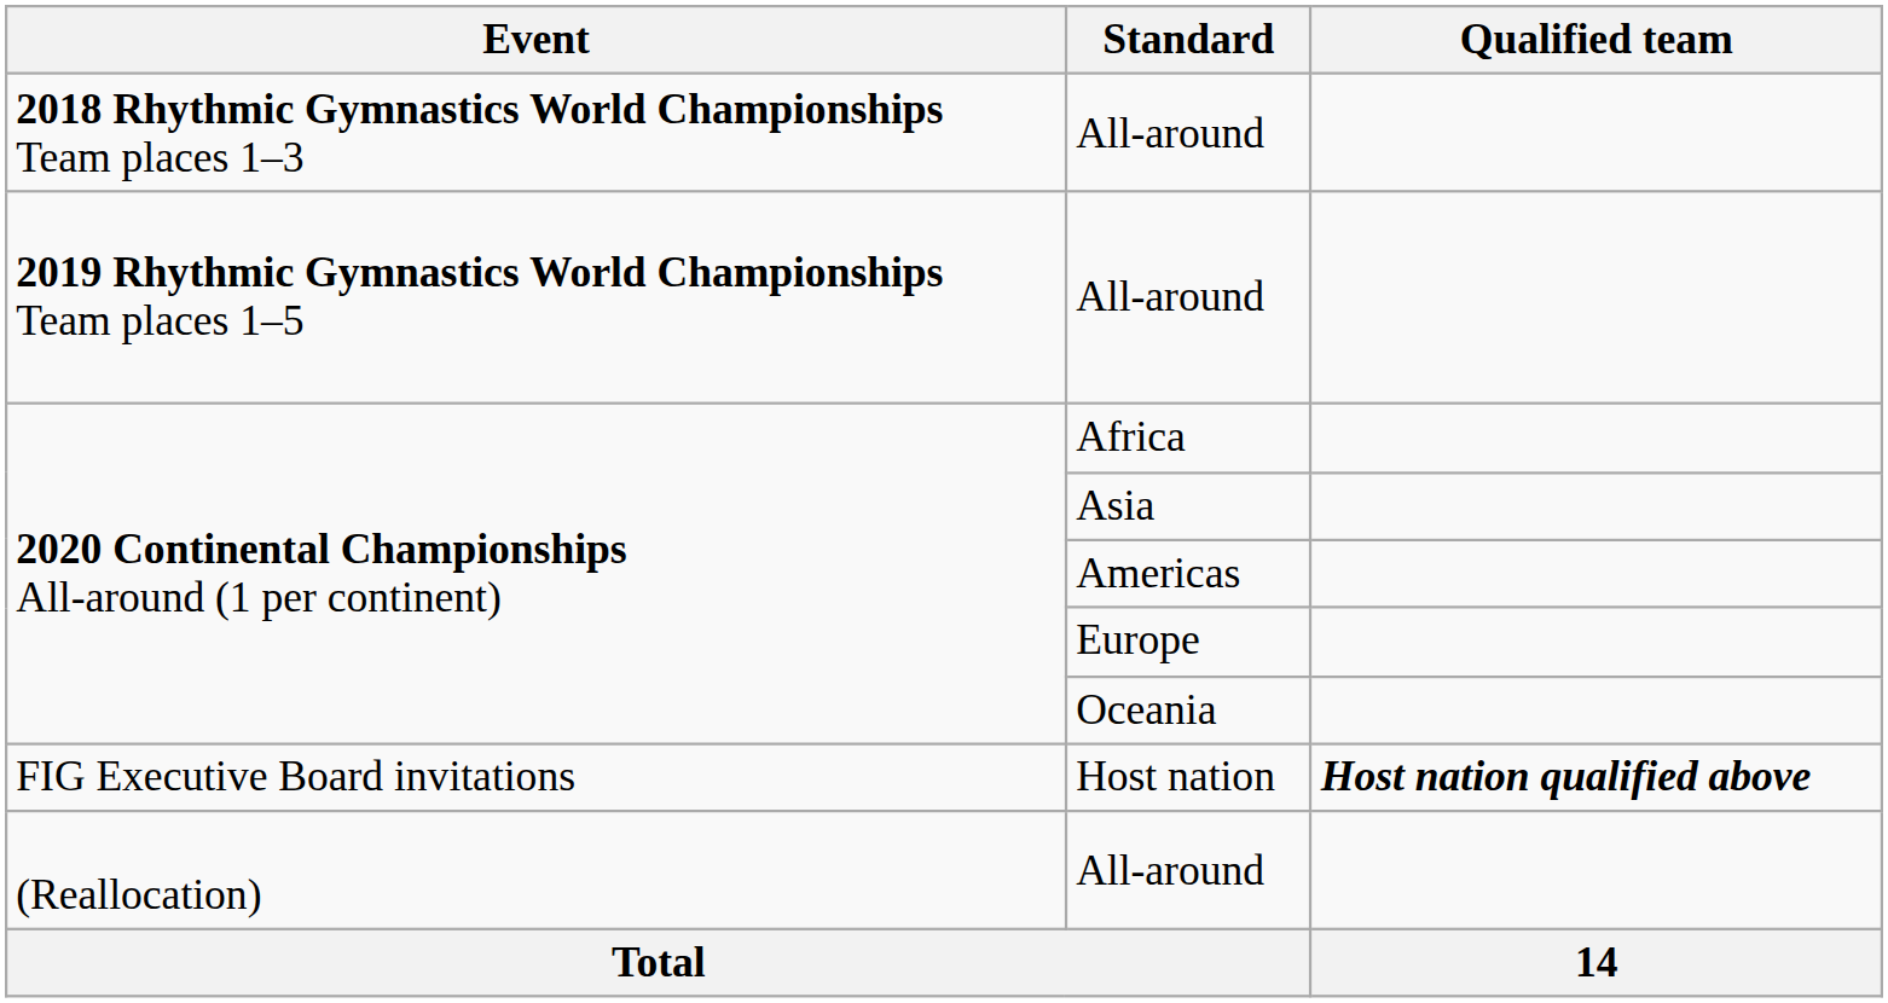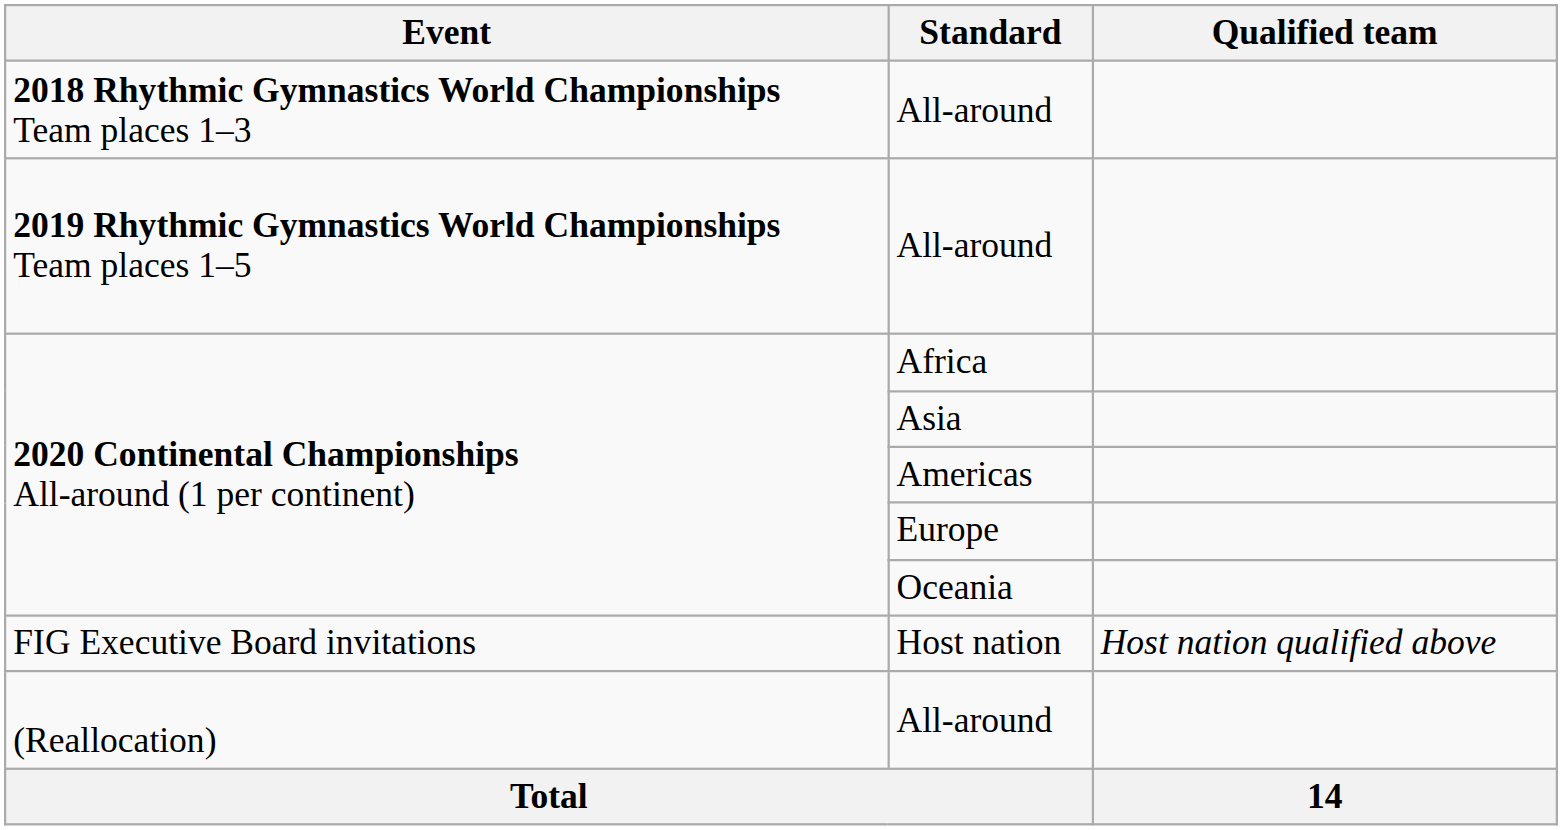Host nation | Qualified team: bold -> normal
